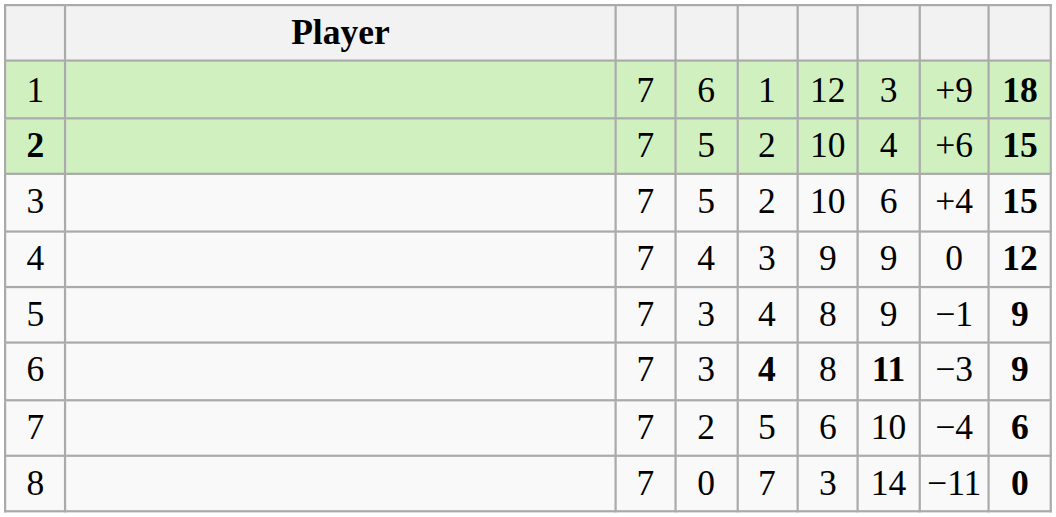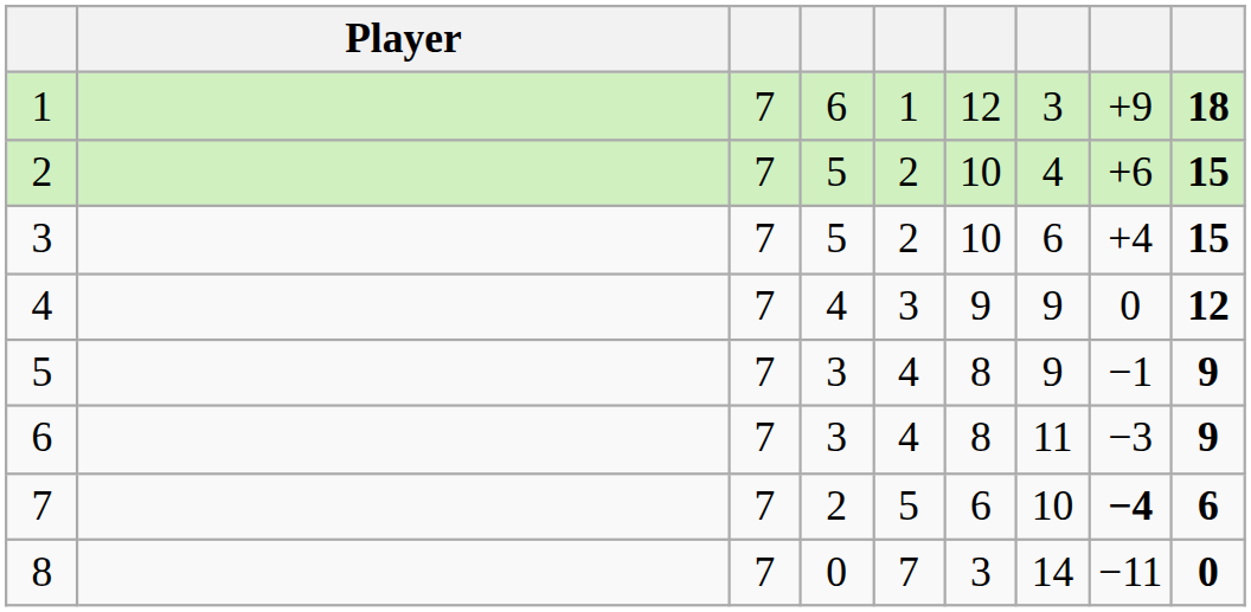row 3 | column 1: bold -> normal
row 7 | column 5: bold -> normal
row 7 | column 7: bold -> normal
row 8 | column 8: normal -> bold
